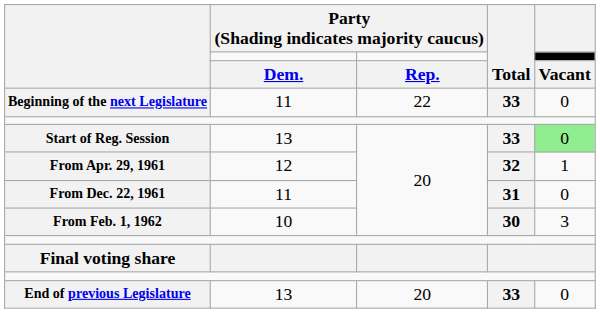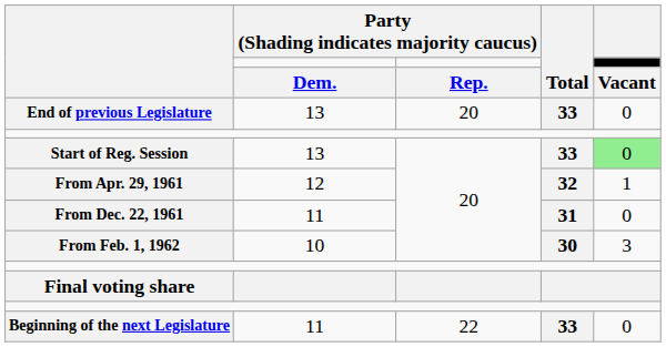rows swapped: End of previous Legislature <-> Beginning of the next Legislature
